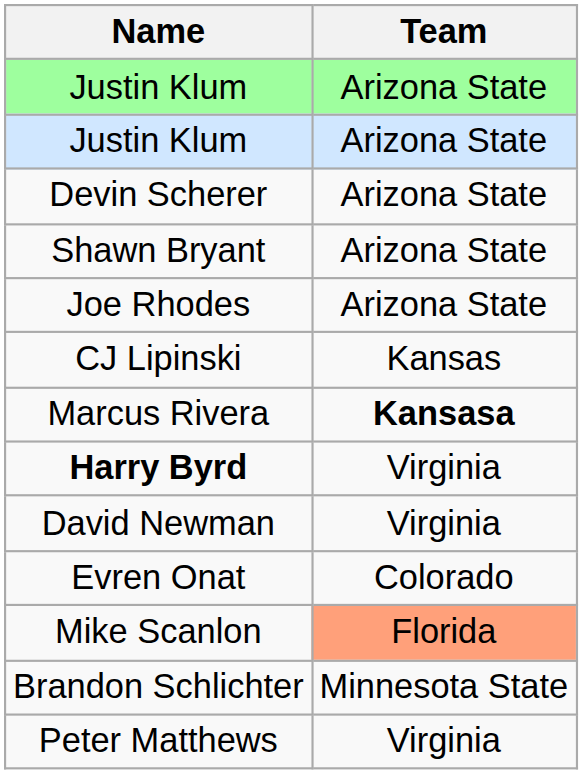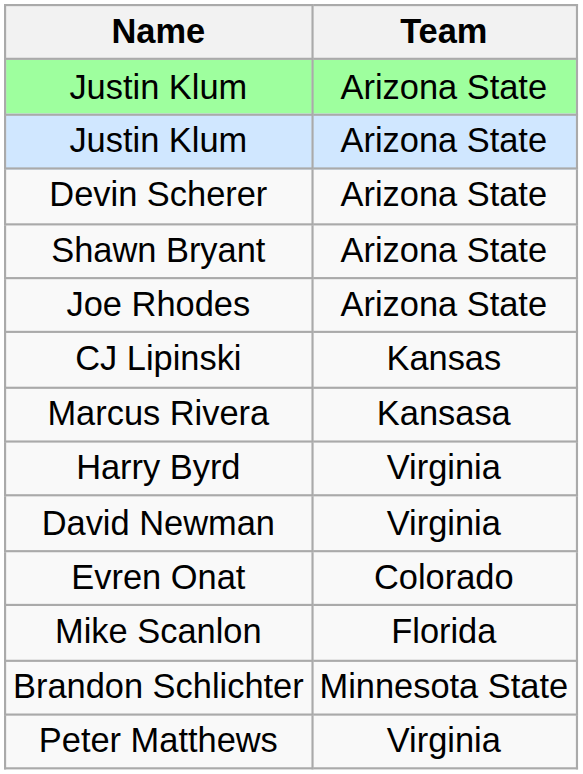row 8 | Team: bold -> normal
row 9 | Name: bold -> normal
row 12 | Team: lightsalmon background -> no background
